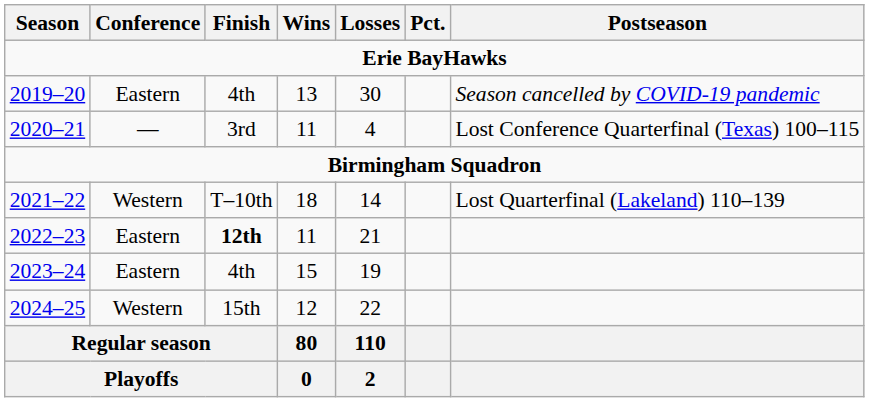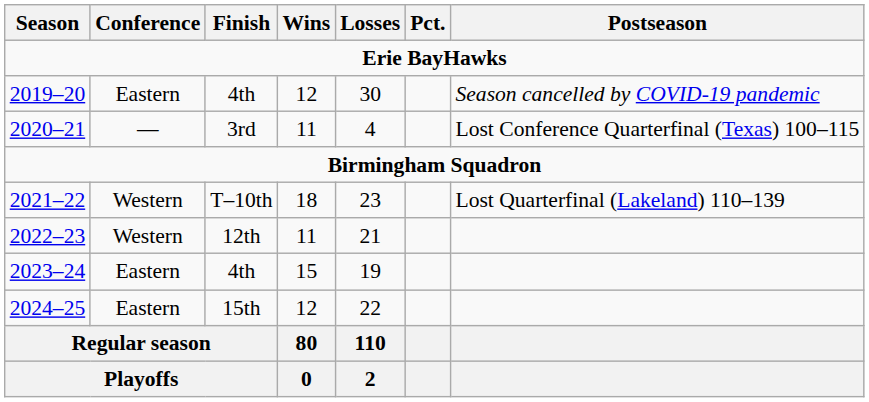2019–20 | Wins: 13 -> 12
2021–22 | Losses: 14 -> 23
2022–23 | Conference: Eastern -> Western
2022–23 | Finish: bold -> normal
2024–25 | Conference: Western -> Eastern
